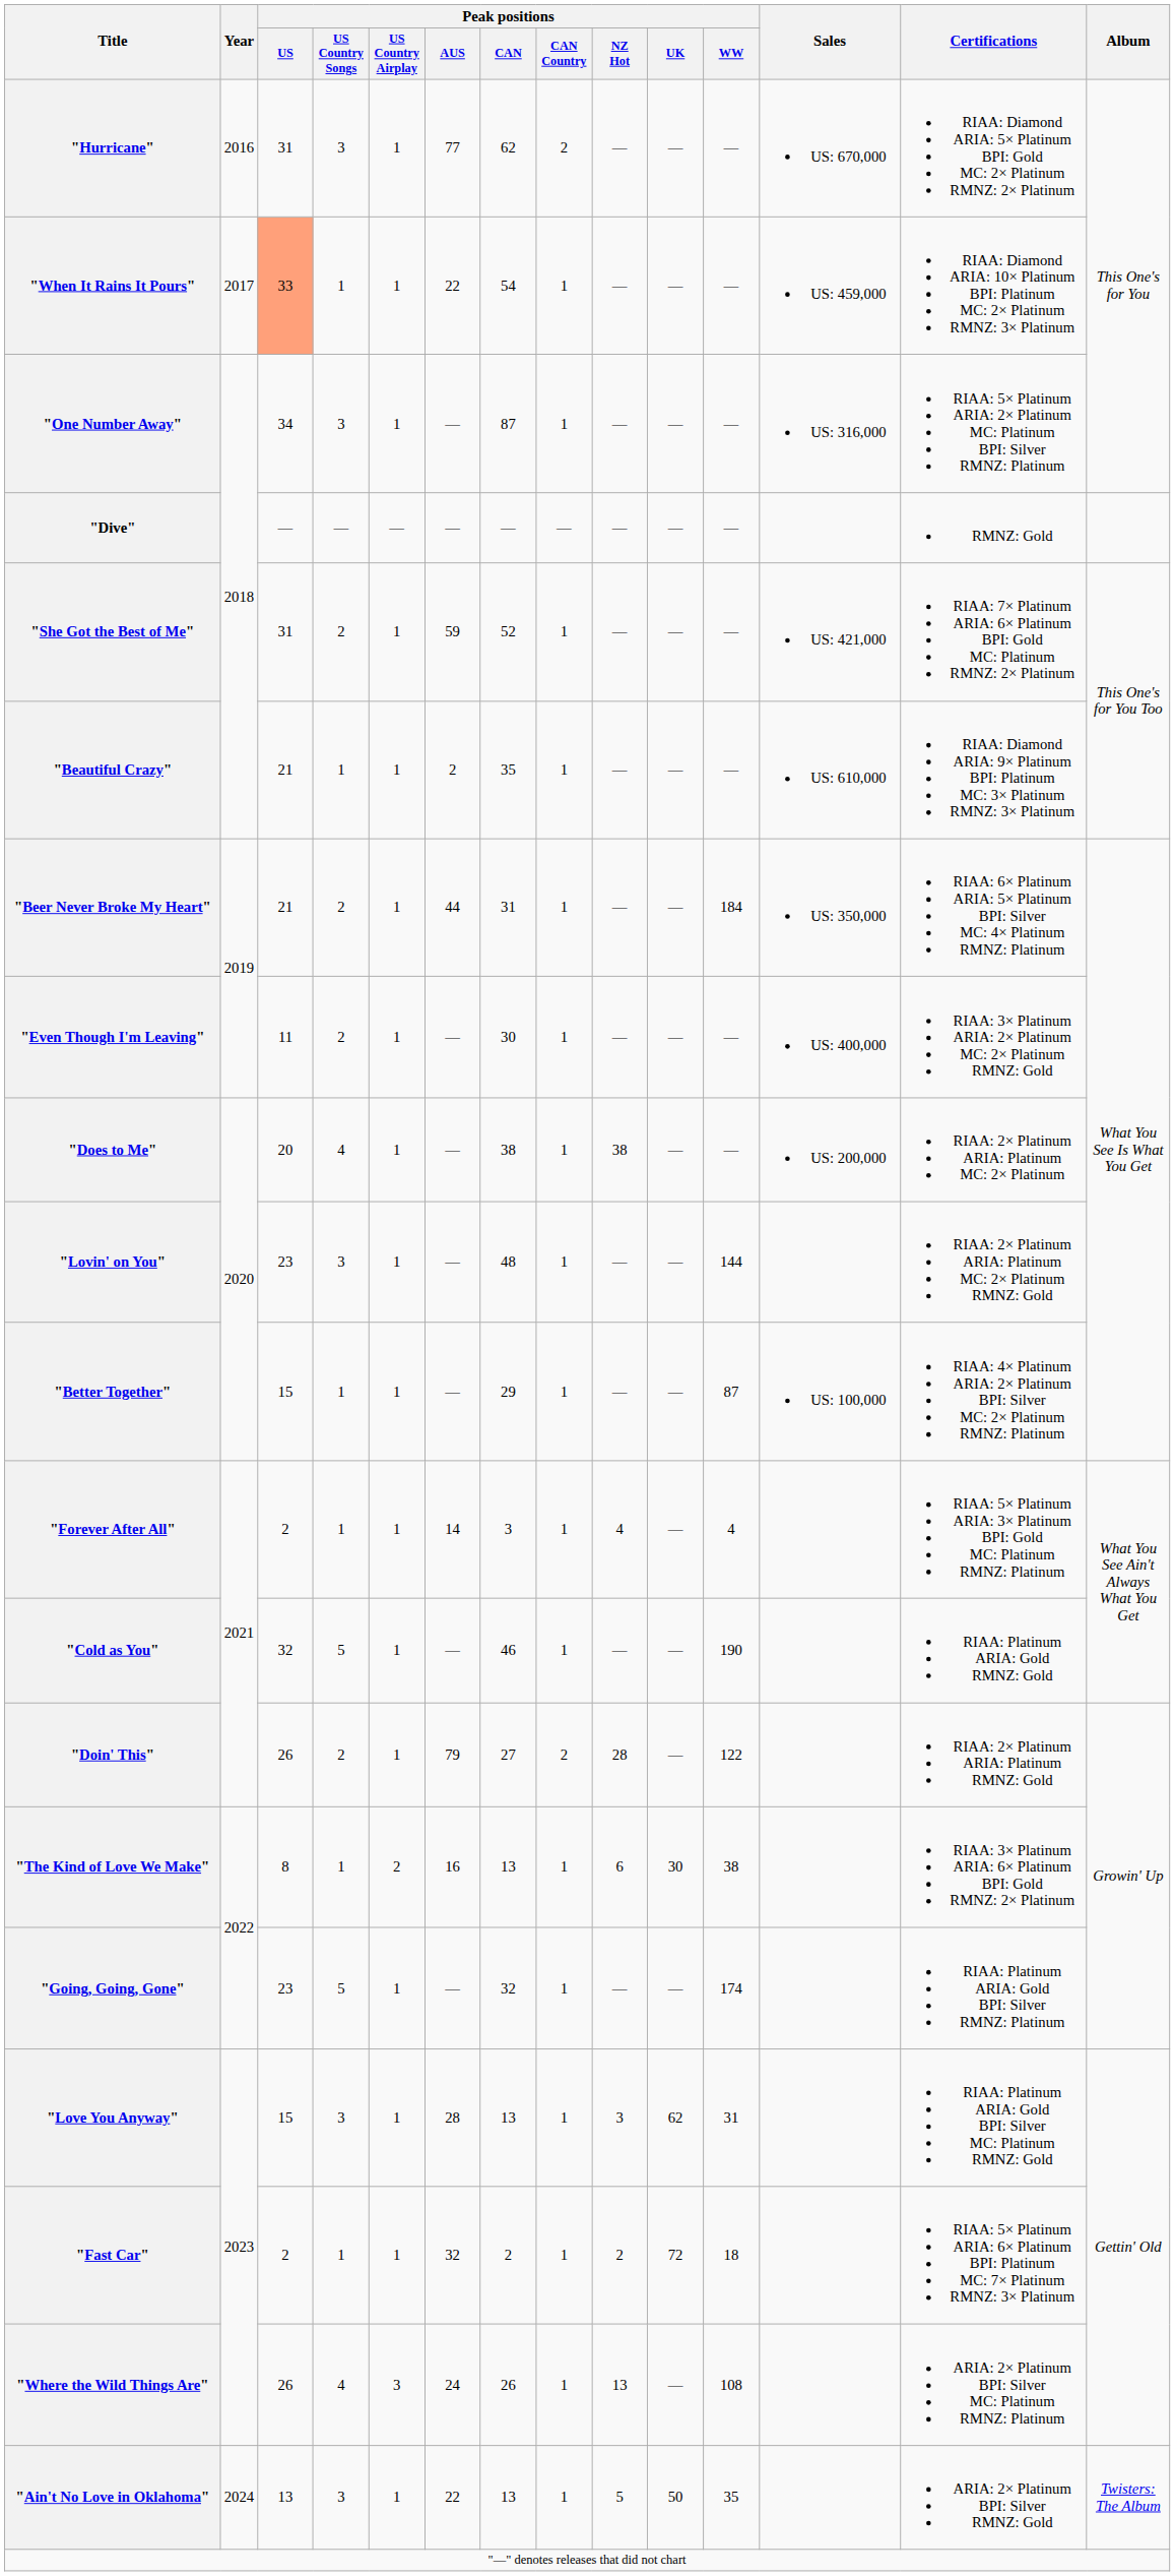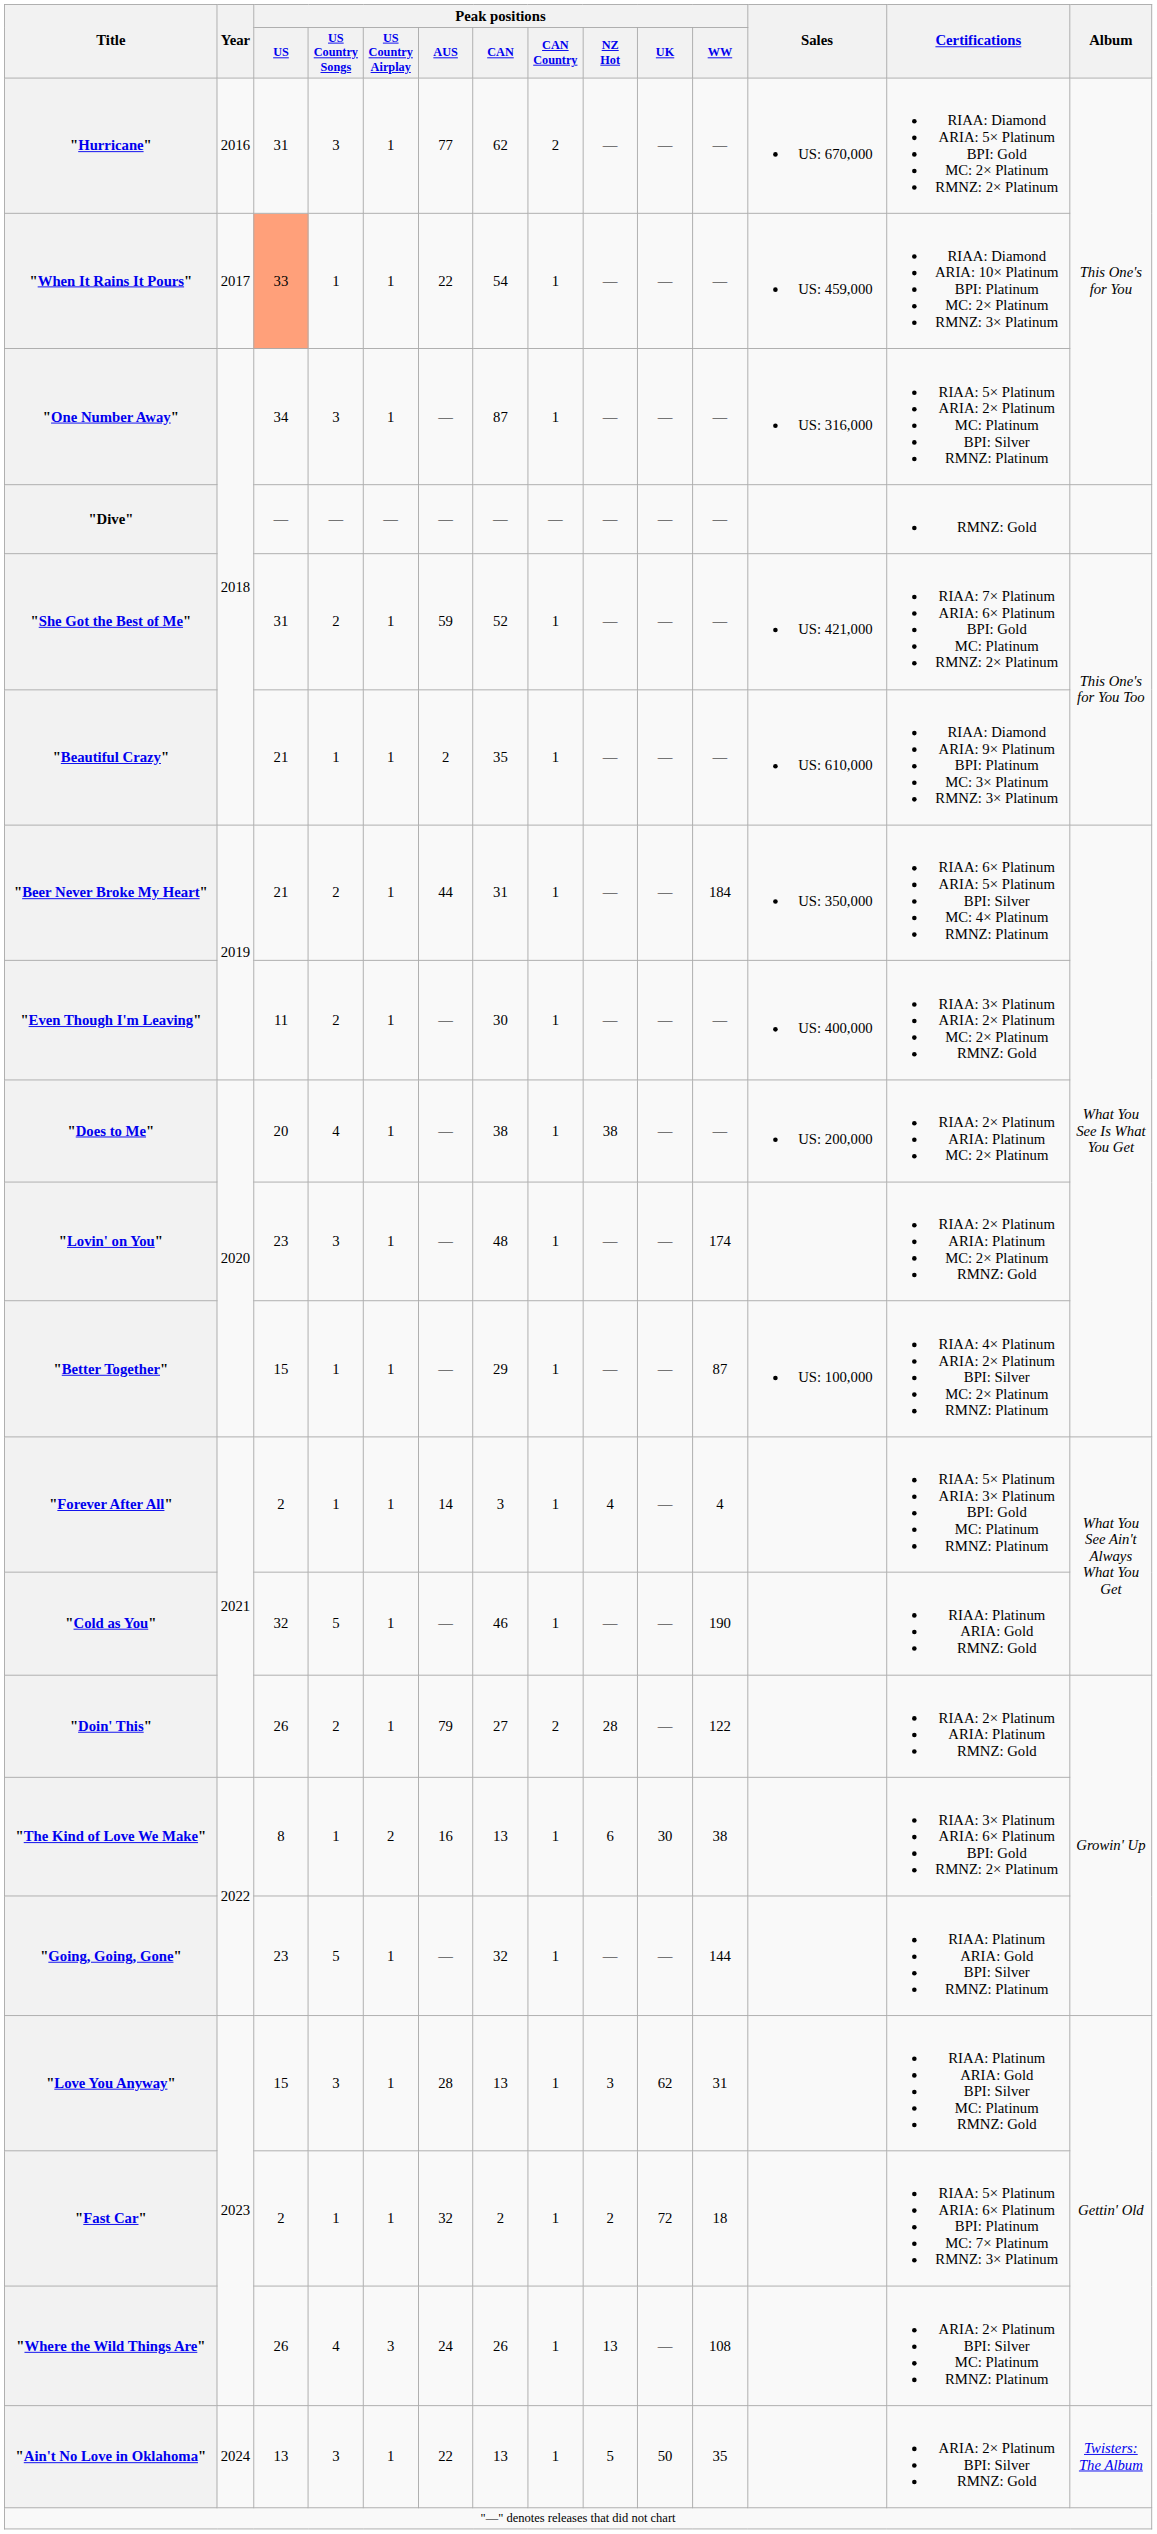"Lovin' on You" | Peak positions / WW: 144 -> 174
"Going, Going, Gone" | Peak positions / WW: 174 -> 144
